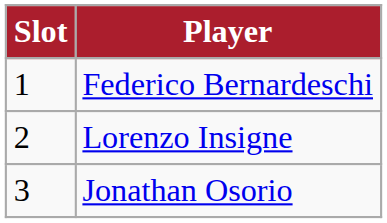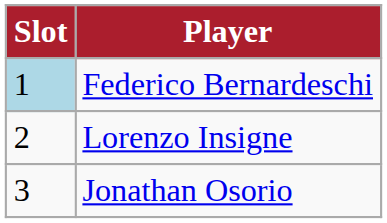Federico Bernardeschi | Slot: no background -> lightblue background
